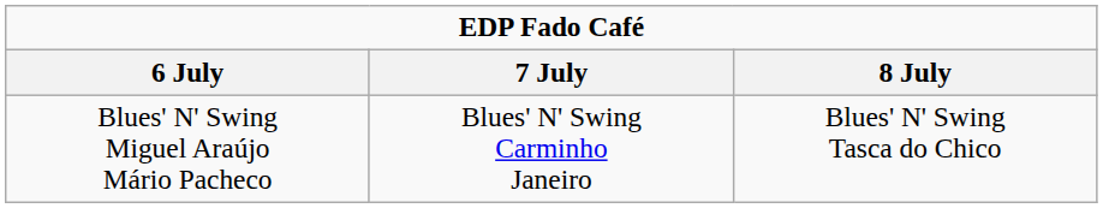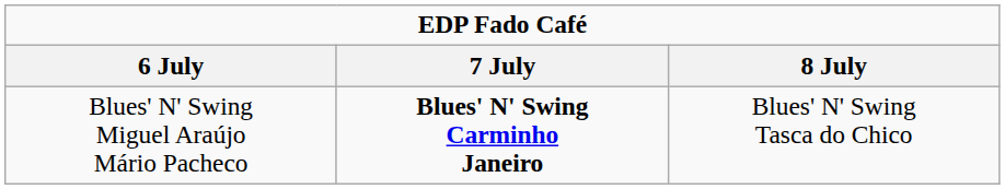Blues' N' Swing Miguel Araújo Mário Pacheco | 7 July: normal -> bold
